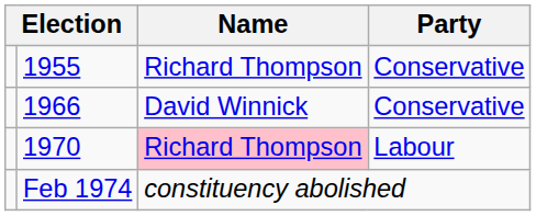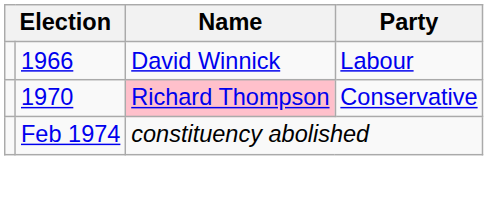- row: 1955 | Richard Thompson | Conservative
1966 | Party: Conservative -> Labour
1970 | Party: Labour -> Conservative
